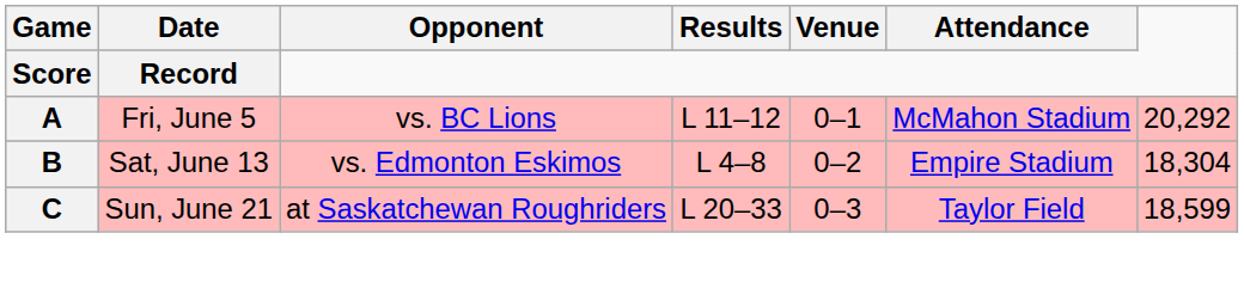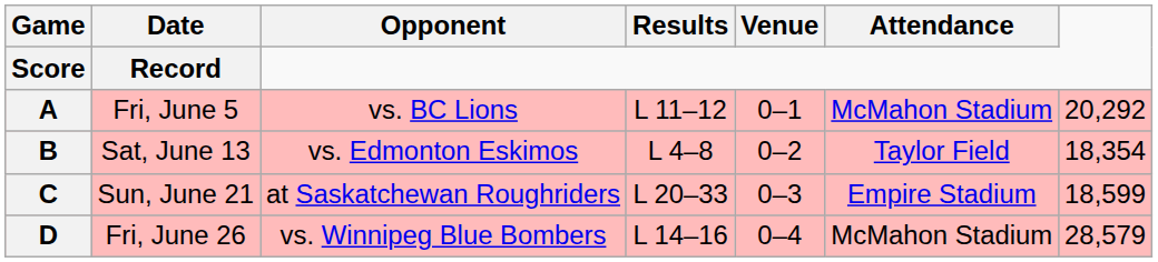B | Attendance: Empire Stadium -> Taylor Field
B | column 7: 18,304 -> 18,354
C | Attendance: Taylor Field -> Empire Stadium
+ row: D | Fri, June 26 | vs. Winnipeg Blue Bombers | L 14–16 | 0–4 | McMahon Stadium | 28,579
